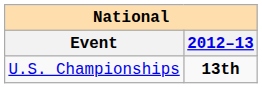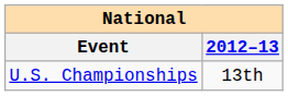U.S. Championships | 2012–13: bold -> normal
